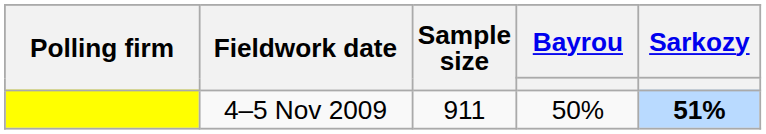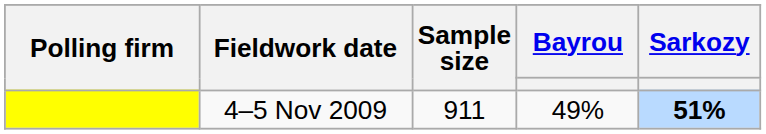4–5 Nov 2009 | Bayrou: 50% -> 49%
